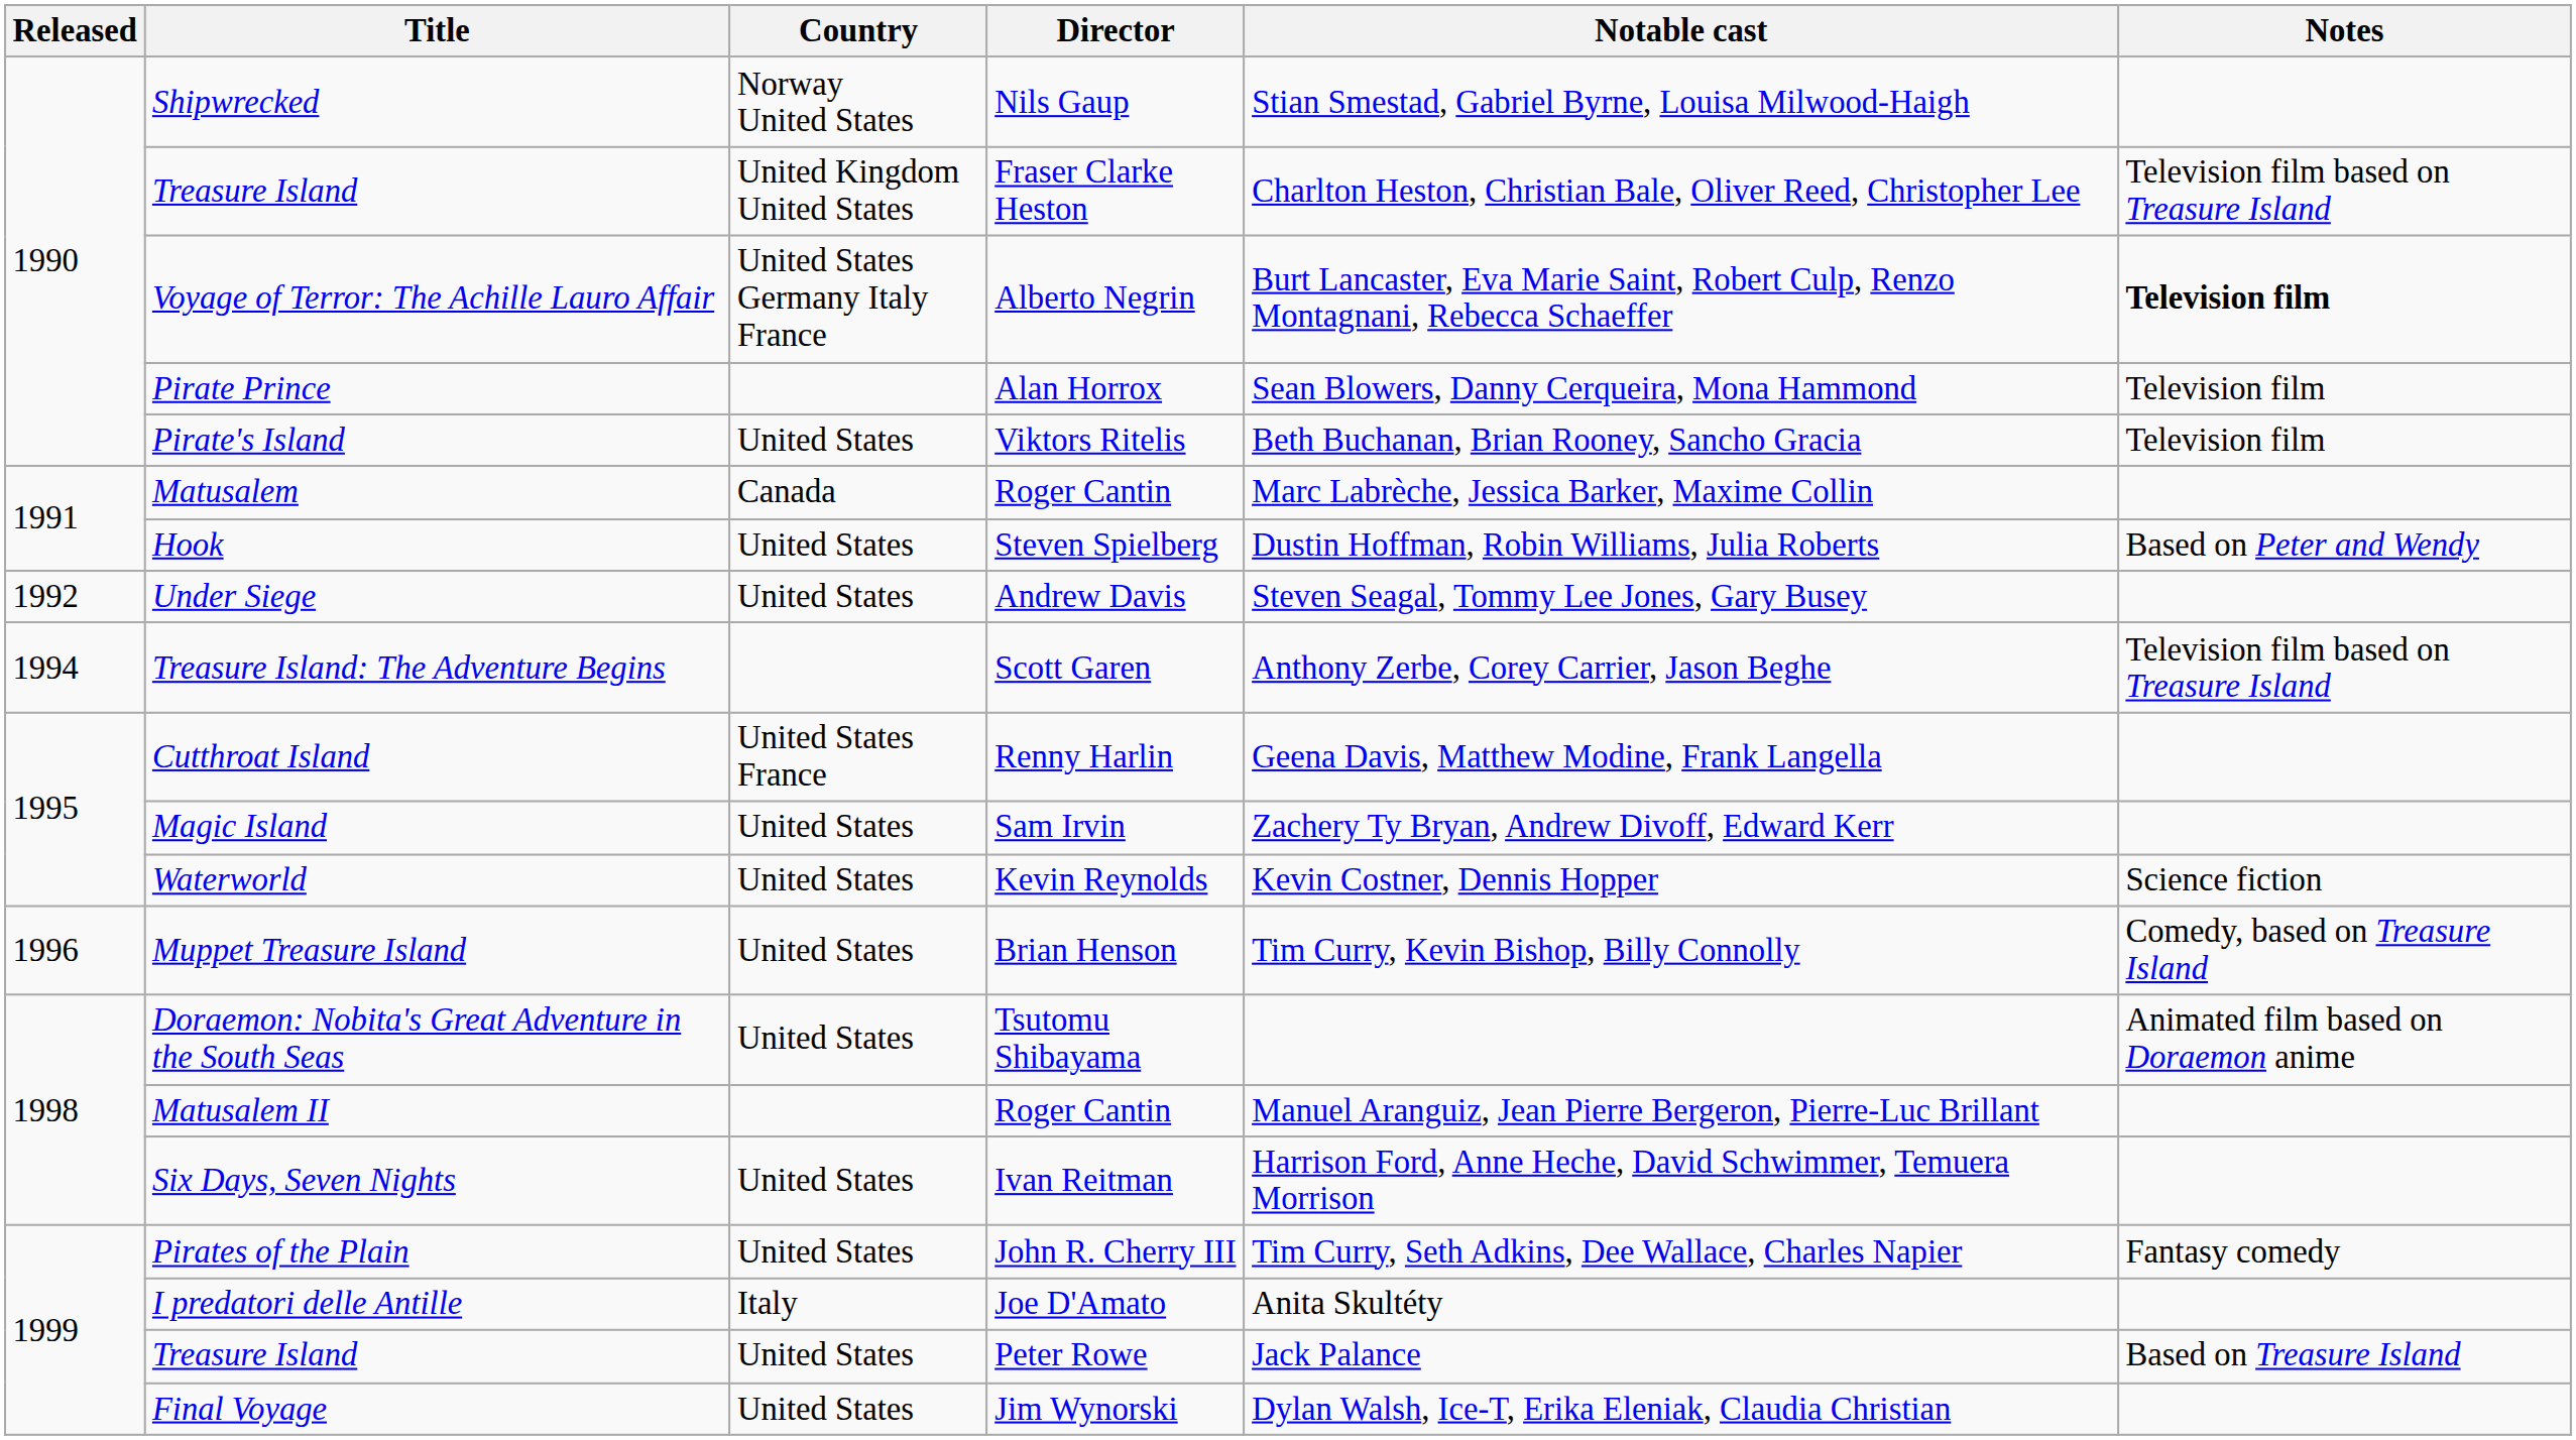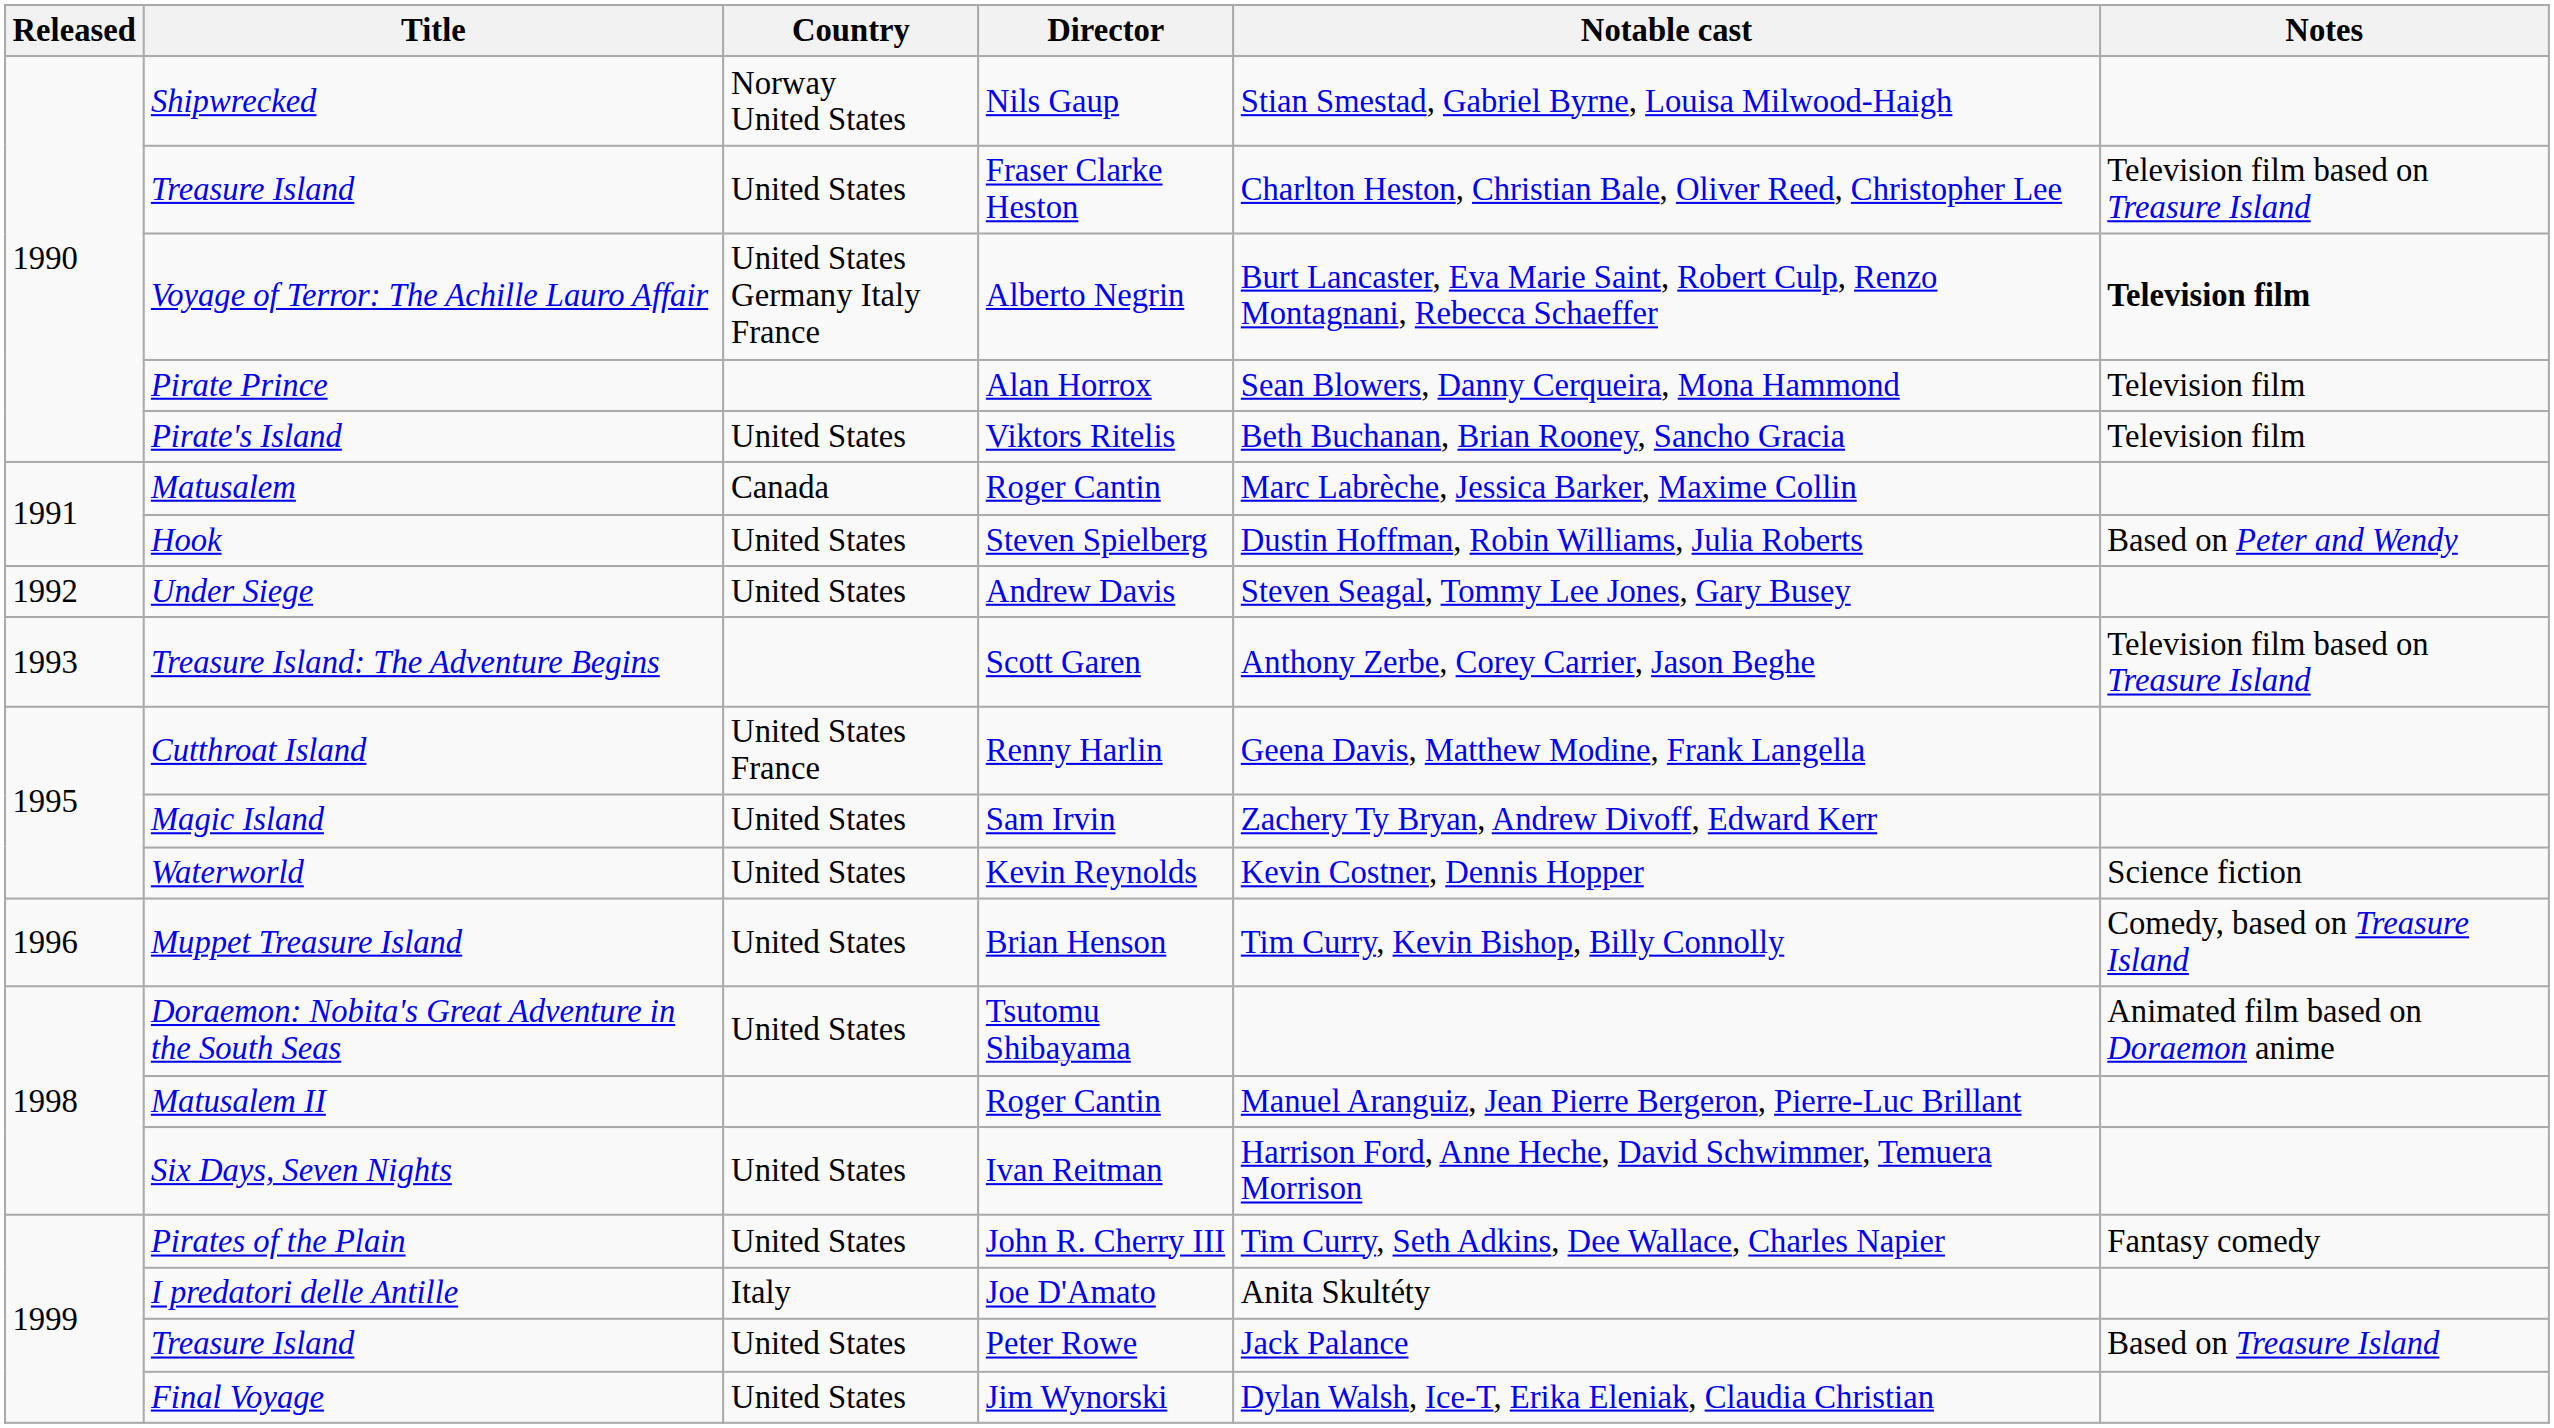Treasure Island / Fraser Clarke Heston | Country: United Kingdom United States -> United States
Treasure Island: The Adventure Begins | Released: 1994 -> 1993
